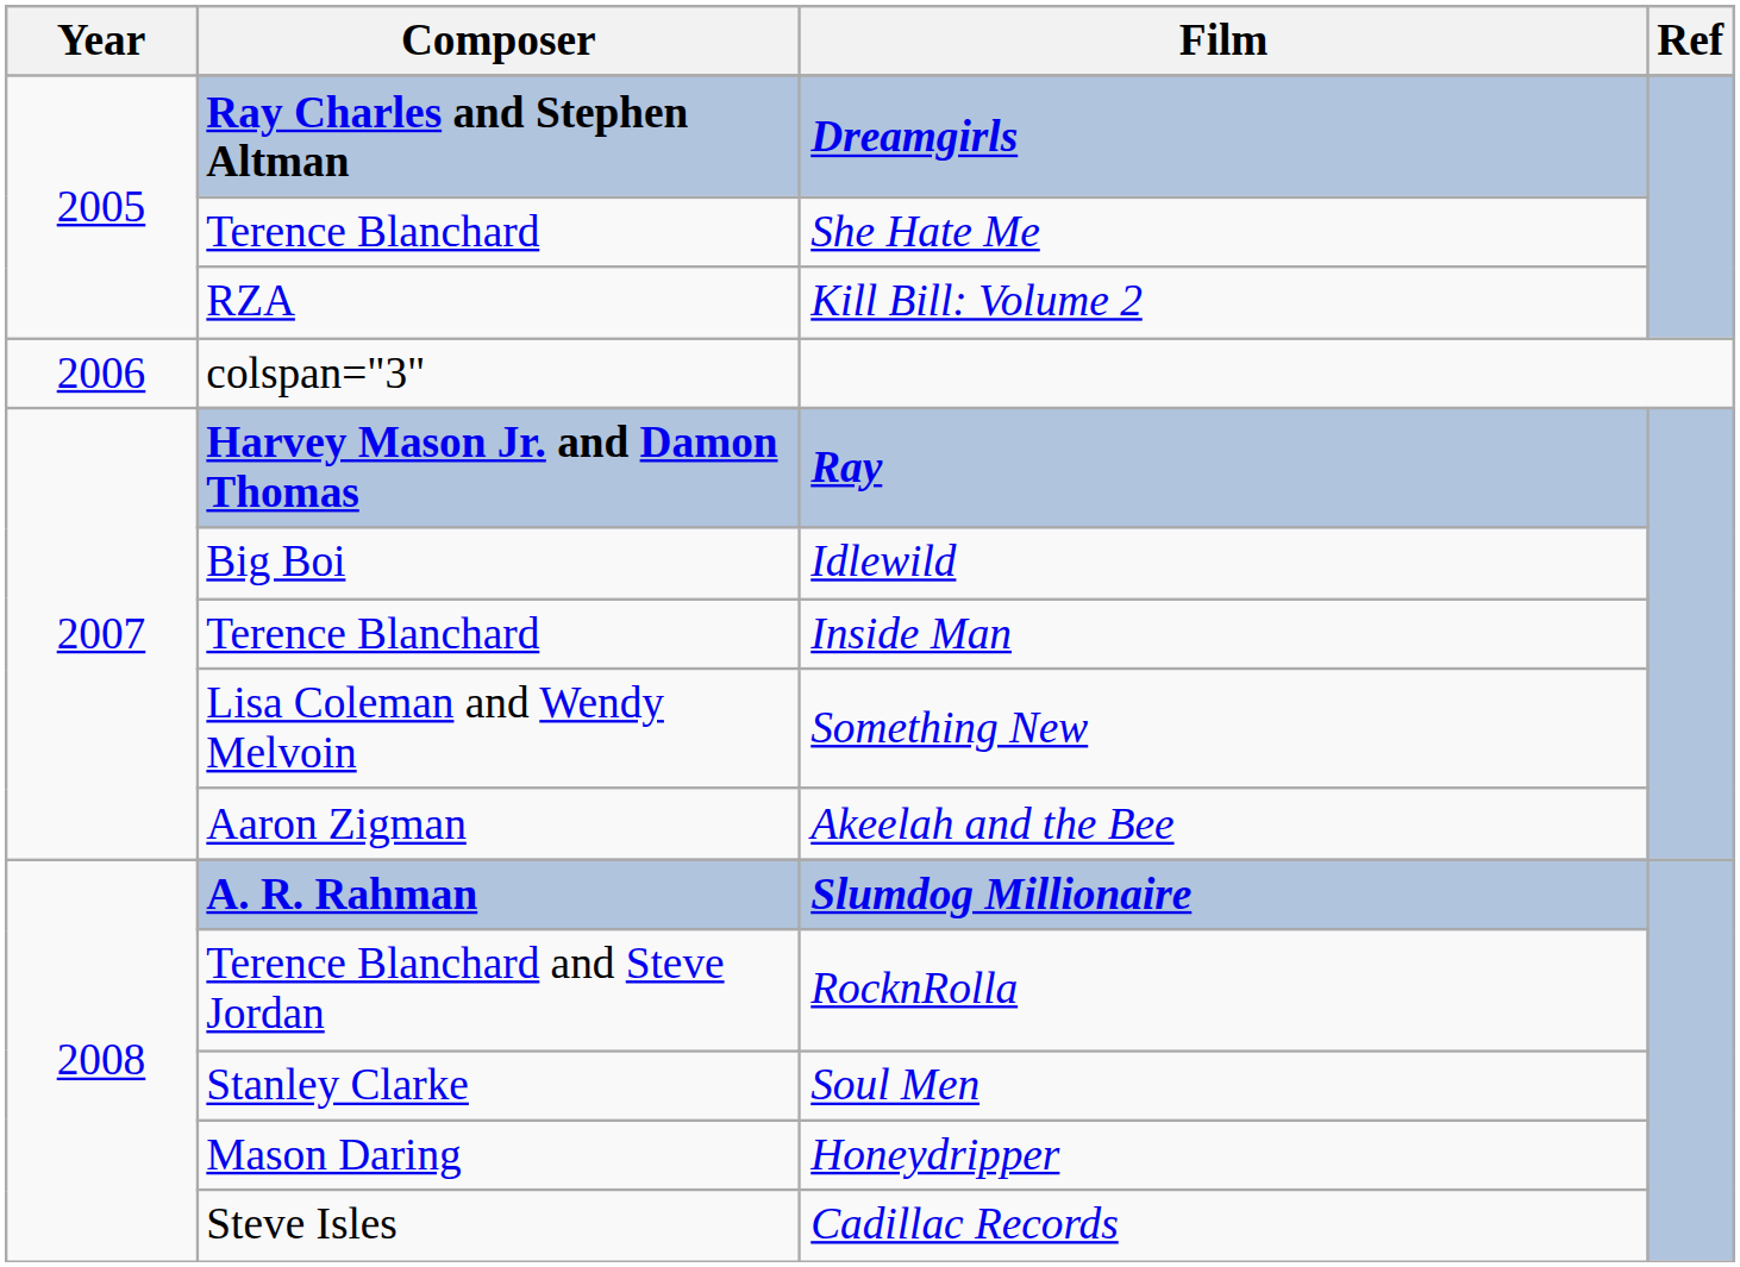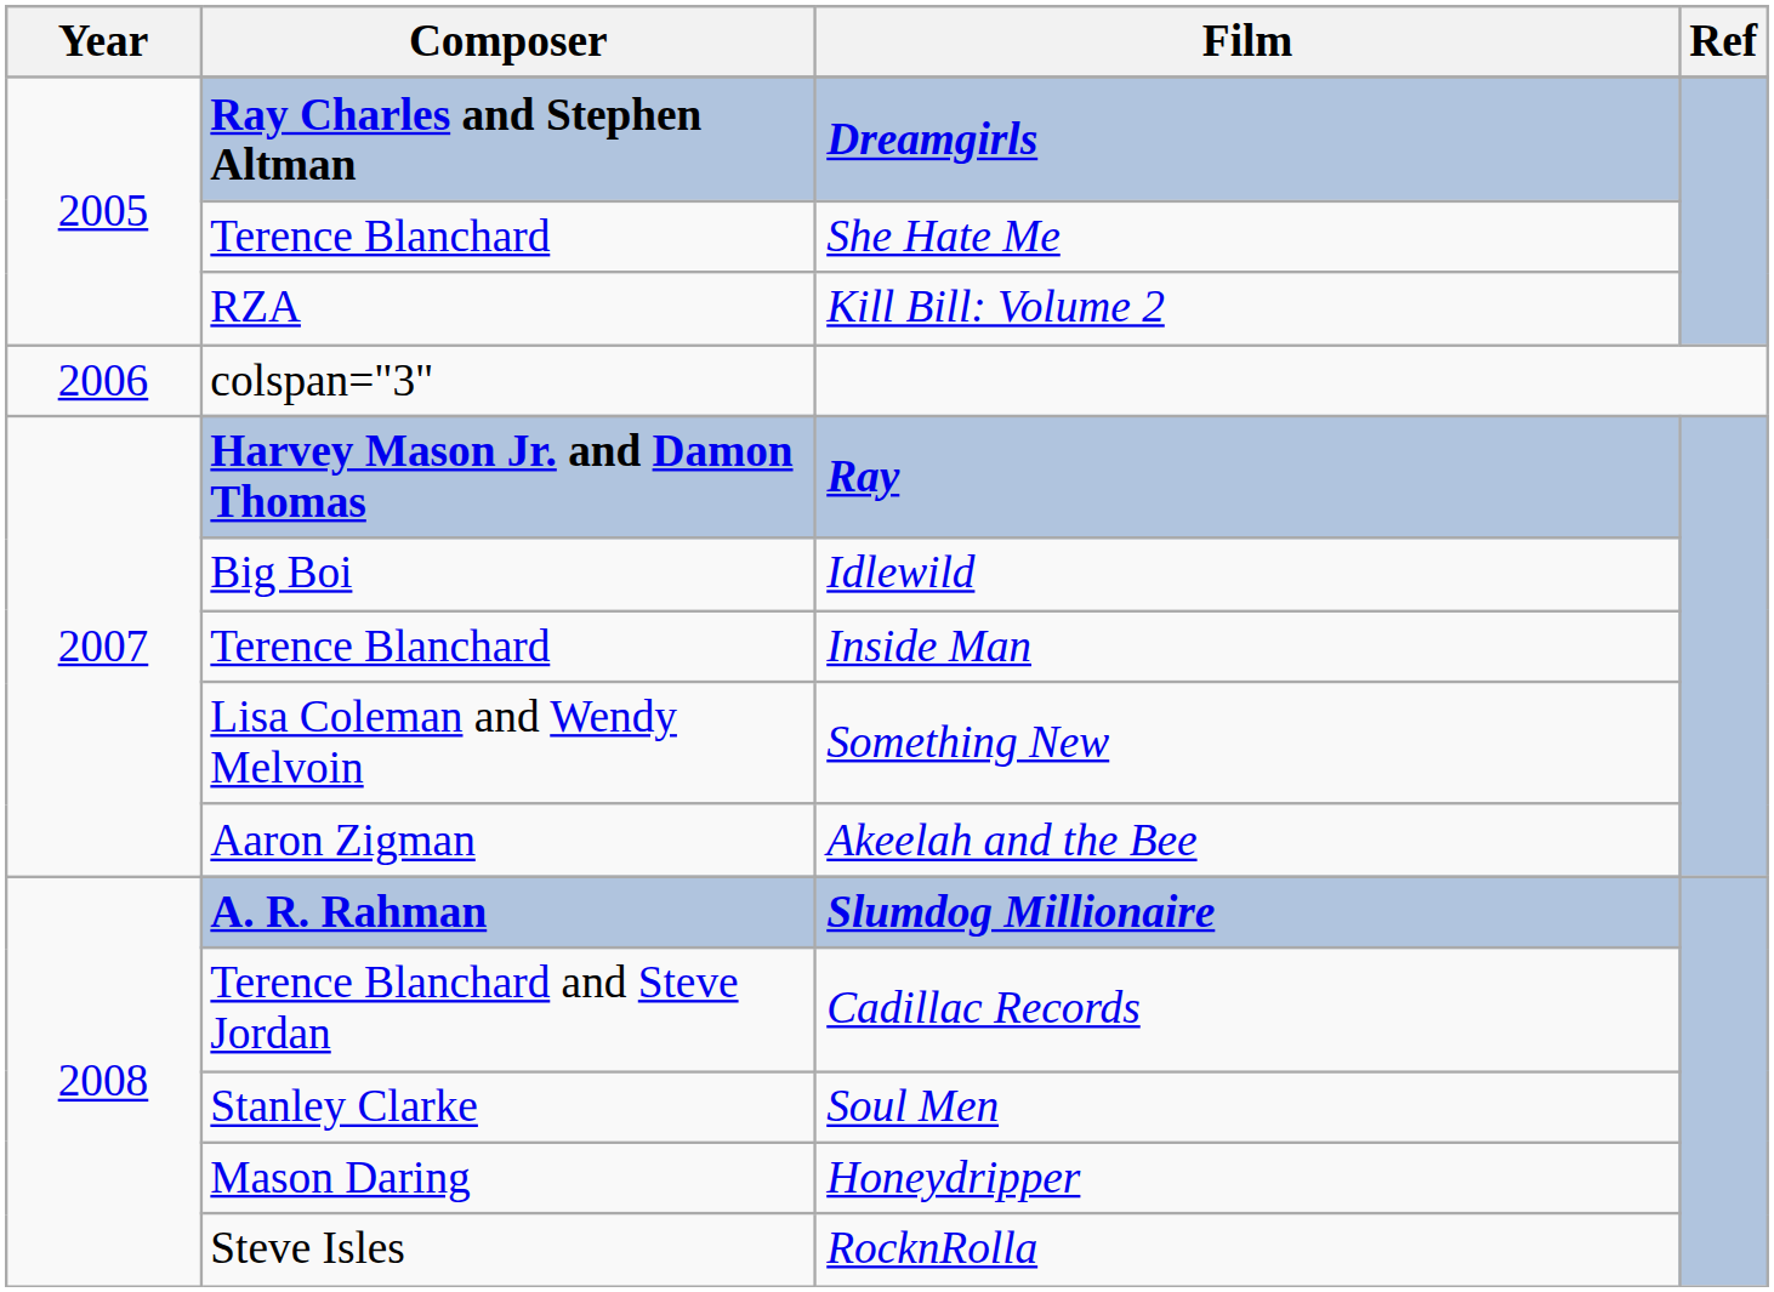Terence Blanchard and Steve Jordan | Film: RocknRolla -> Cadillac Records
Steve Isles | Film: Cadillac Records -> RocknRolla
